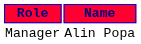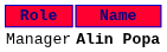Manager | Name: normal -> bold
